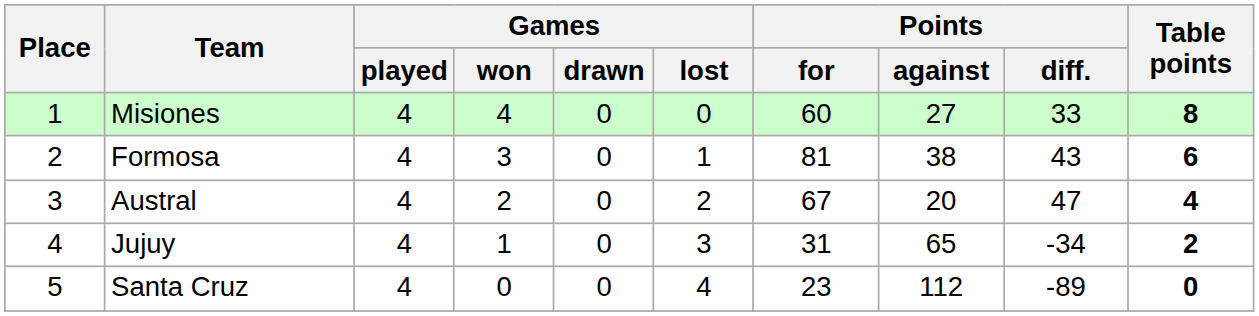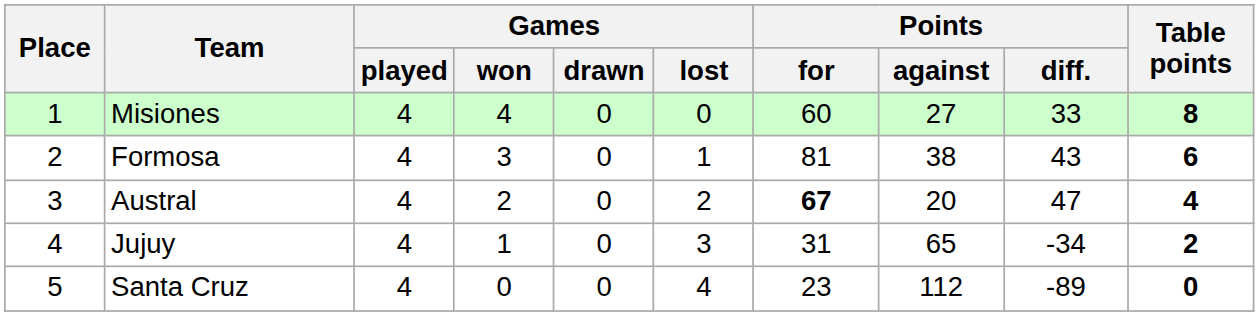Austral | Points / for: normal -> bold
